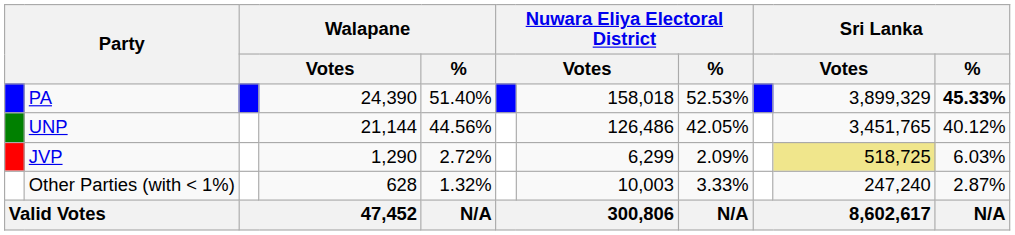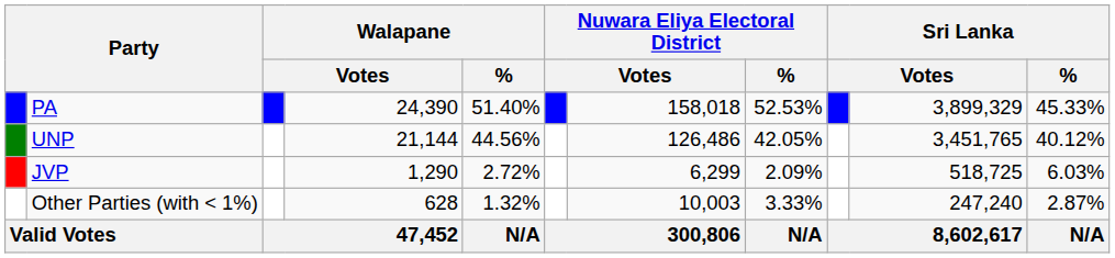PA | Sri Lanka / %: bold -> normal
JVP | column 10: khaki background -> no background
